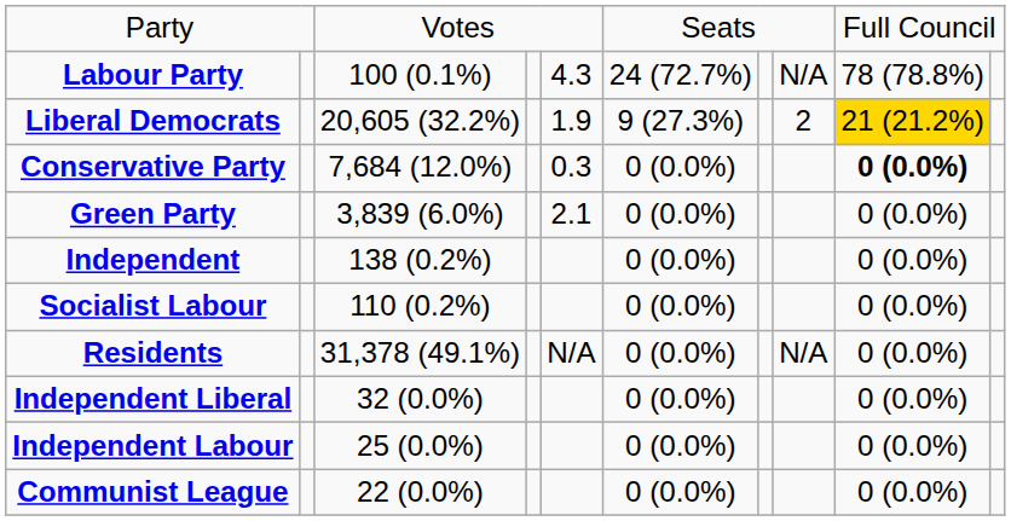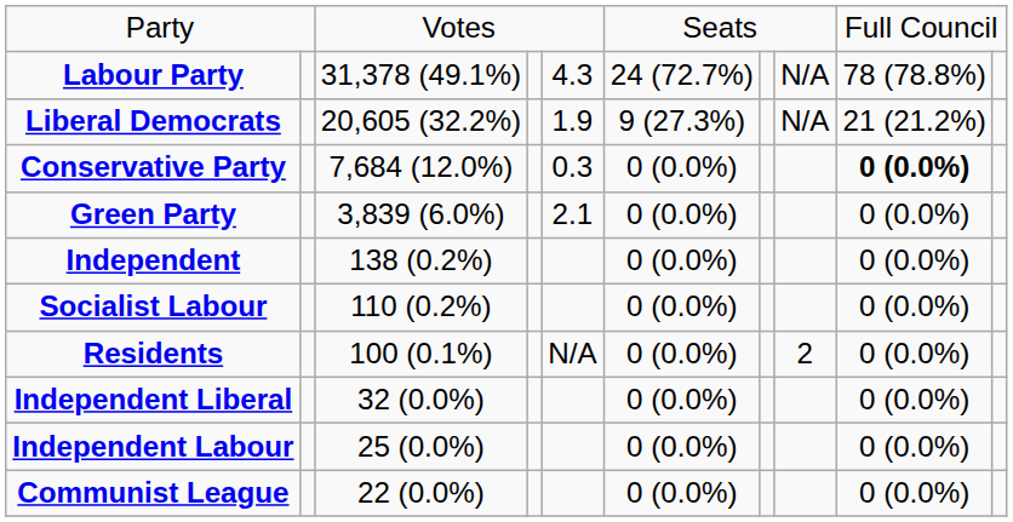Labour Party | column 3: 100 (0.1%) -> 31,378 (49.1%)
Liberal Democrats | column 8: 2 -> N/A
Liberal Democrats | column 9: gold background -> no background
Residents | column 3: 31,378 (49.1%) -> 100 (0.1%)
Residents | column 8: N/A -> 2
